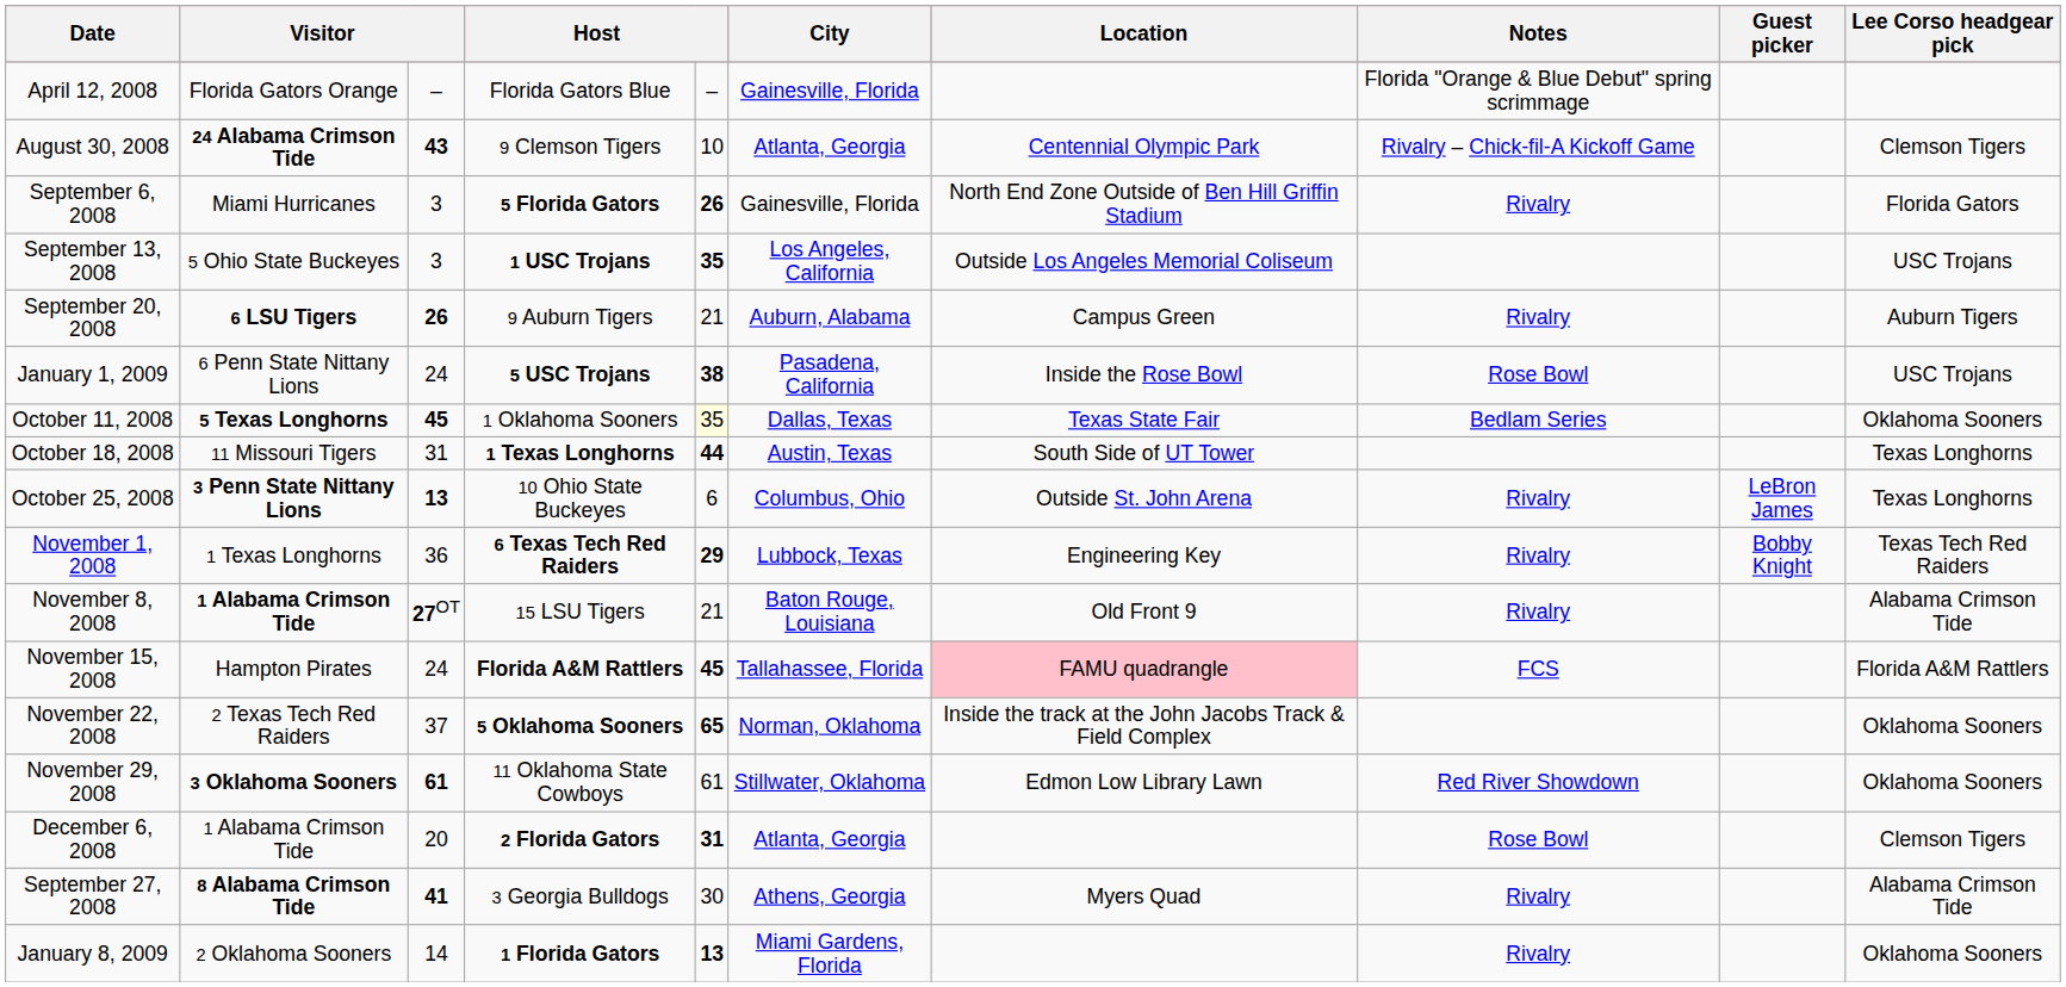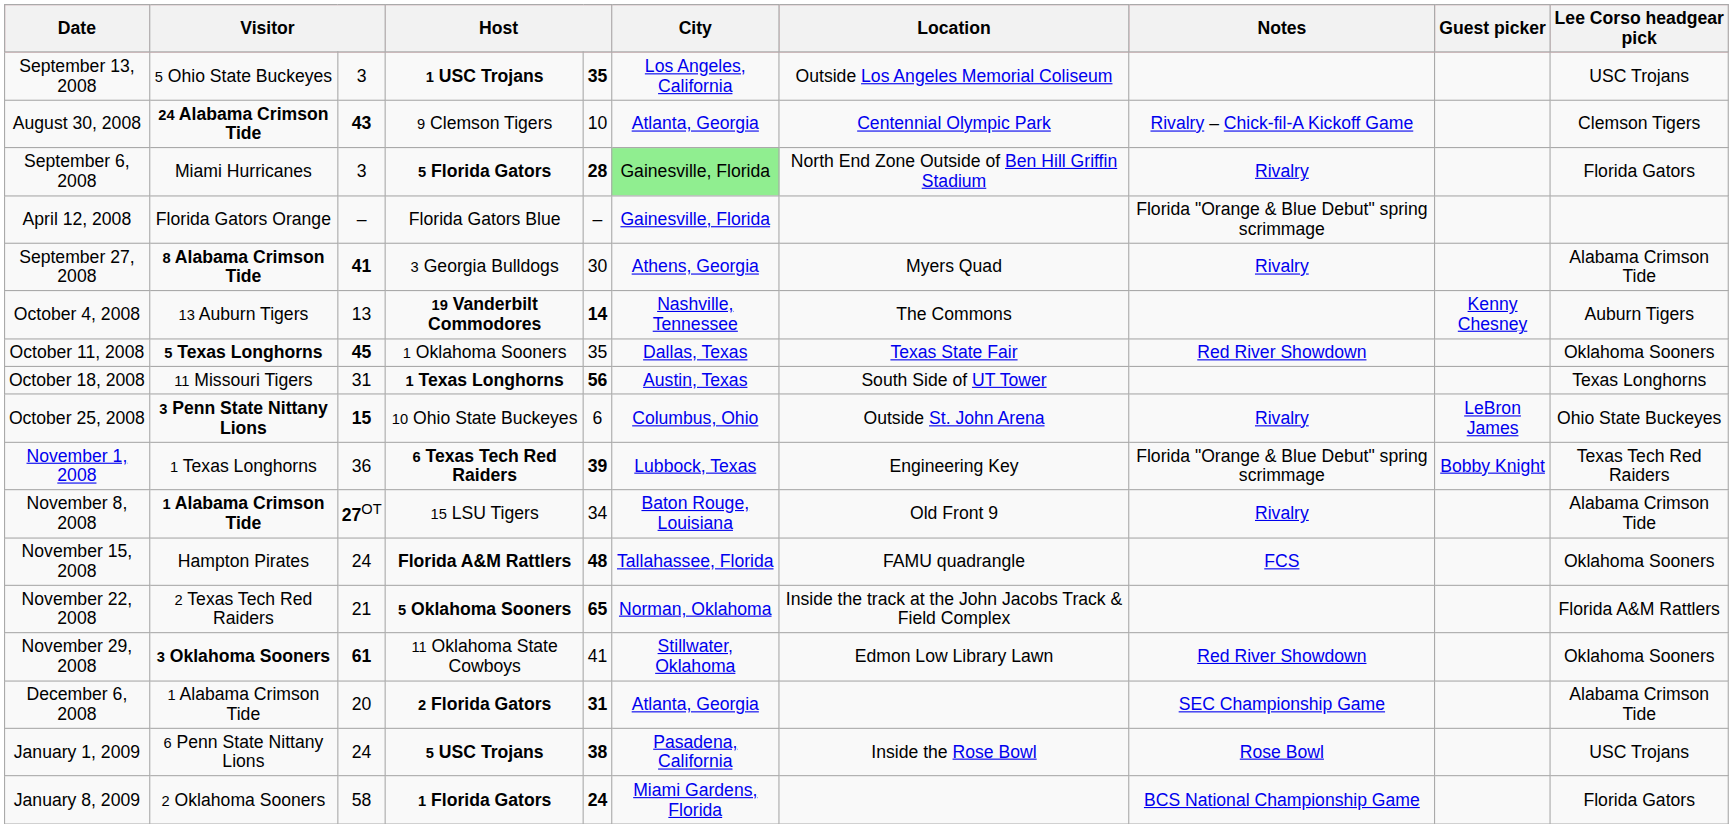rows swapped: April 12, 2008 <-> September 13, 2008
September 6, 2008 | column 5: 26 -> 28
September 6, 2008 | City: no background -> lightgreen background
- row: September 20, 2008 | 6 LSU Tigers | 26 | 9 Auburn Tigers | 21 | Auburn, Alabama | Campus Green | Rivalry | Auburn Tigers
rows swapped: September 27, 2008 <-> January 1, 2009
+ row: October 4, 2008 | 13 Auburn Tigers | 13 | 19 Vanderbilt Commodores | 14 | Nashville, Tennessee | The Commons | Kenny Chesney | Auburn Tigers
October 11, 2008 | column 5: lightyellow background -> no background
October 11, 2008 | Notes: Bedlam Series -> Red River Showdown
October 18, 2008 | column 5: 44 -> 56
October 25, 2008 | column 3: 13 -> 15
October 25, 2008 | Lee Corso headgear pick: Texas Longhorns -> Ohio State Buckeyes
November 1, 2008 | column 5: 29 -> 39
November 1, 2008 | Notes: Rivalry -> Florida "Orange & Blue Debut" spring scrimmage
November 8, 2008 | column 5: 21 -> 34
November 15, 2008 | column 5: 45 -> 48
November 15, 2008 | Location: pink background -> no background
November 15, 2008 | Lee Corso headgear pick: Florida A&M Rattlers -> Oklahoma Sooners
November 22, 2008 | column 3: 37 -> 21
November 22, 2008 | Lee Corso headgear pick: Oklahoma Sooners -> Florida A&M Rattlers
November 29, 2008 | column 5: 61 -> 41
December 6, 2008 | Notes: Rose Bowl -> SEC Championship Game
December 6, 2008 | Lee Corso headgear pick: Clemson Tigers -> Alabama Crimson Tide
January 8, 2009 | column 3: 14 -> 58
January 8, 2009 | column 5: 13 -> 24
January 8, 2009 | Notes: Rivalry -> BCS National Championship Game
January 8, 2009 | Lee Corso headgear pick: Oklahoma Sooners -> Florida Gators
